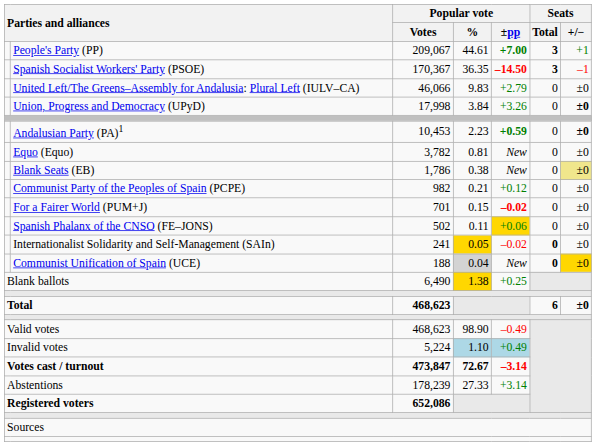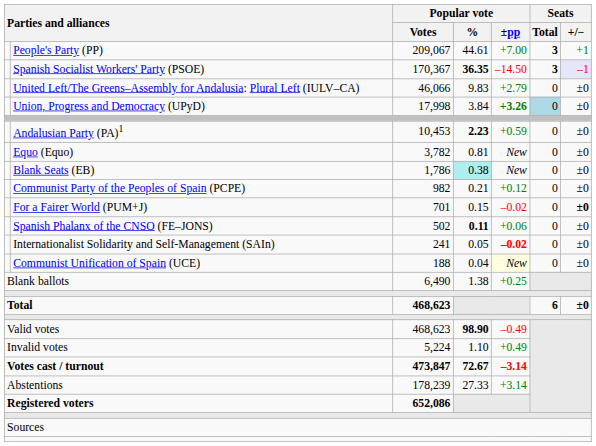People's Party (PP) | Popular vote / ±pp: bold -> normal
Spanish Socialist Workers' Party (PSOE) | Popular vote / %: normal -> bold
Spanish Socialist Workers' Party (PSOE) | Popular vote / ±pp: bold -> normal
Spanish Socialist Workers' Party (PSOE) | Seats / +/−: no background -> lavender background
Union, Progress and Democracy (UPyD) | Popular vote / ±pp: normal -> bold
Union, Progress and Democracy (UPyD) | Seats / Total: no background -> lightblue background
Union, Progress and Democracy (UPyD) | Seats / +/−: bold -> normal
Andalusian Party (PA)1 | Popular vote / %: normal -> bold
Andalusian Party (PA)1 | Popular vote / ±pp: bold -> normal
Andalusian Party (PA)1 | Seats / +/−: bold -> normal
Blank Seats (EB) | Popular vote / %: no background -> paleturquoise background
Blank Seats (EB) | Seats / +/−: khaki background -> no background
For a Fairer World (PUM+J) | Popular vote / ±pp: bold -> normal
For a Fairer World (PUM+J) | Seats / +/−: normal -> bold
Spanish Phalanx of the CNSO (FE–JONS) | Popular vote / %: normal -> bold
Spanish Phalanx of the CNSO (FE–JONS) | Popular vote / ±pp: gold background -> no background
Internationalist Solidarity and Self-Management (SAIn) | Popular vote / %: gold background -> no background
Internationalist Solidarity and Self-Management (SAIn) | Popular vote / ±pp: normal -> bold
Internationalist Solidarity and Self-Management (SAIn) | Seats / Total: bold -> normal
Communist Unification of Spain (UCE) | Popular vote / %: lightgrey background -> no background
Communist Unification of Spain (UCE) | Popular vote / ±pp: no background -> lightyellow background
Communist Unification of Spain (UCE) | Seats / Total: bold -> normal
Communist Unification of Spain (UCE) | Seats / +/−: gold background -> no background
Blank ballots | Popular vote / %: gold background -> no background
Valid votes | Popular vote / %: normal -> bold
Invalid votes | Popular vote / %: lightblue background -> no background
Invalid votes | Popular vote / ±pp: lightblue background -> no background
